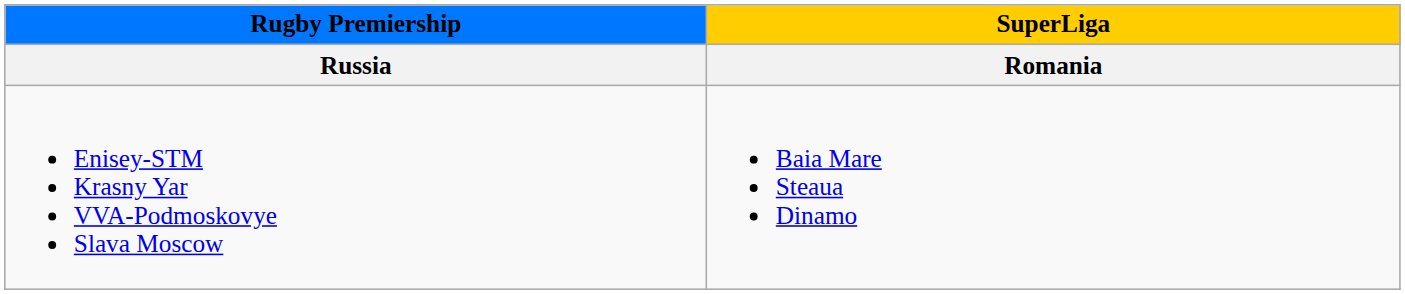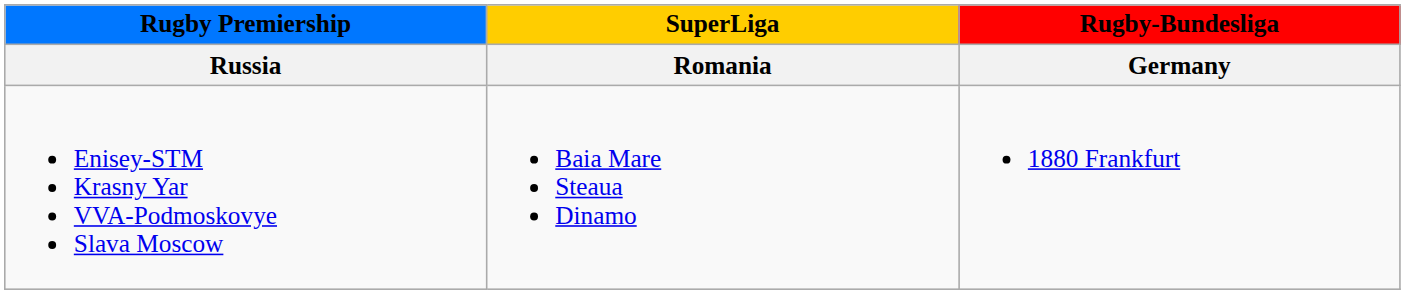+ column: Rugby-Bundesliga | Germany | 1880 Frankfurt
